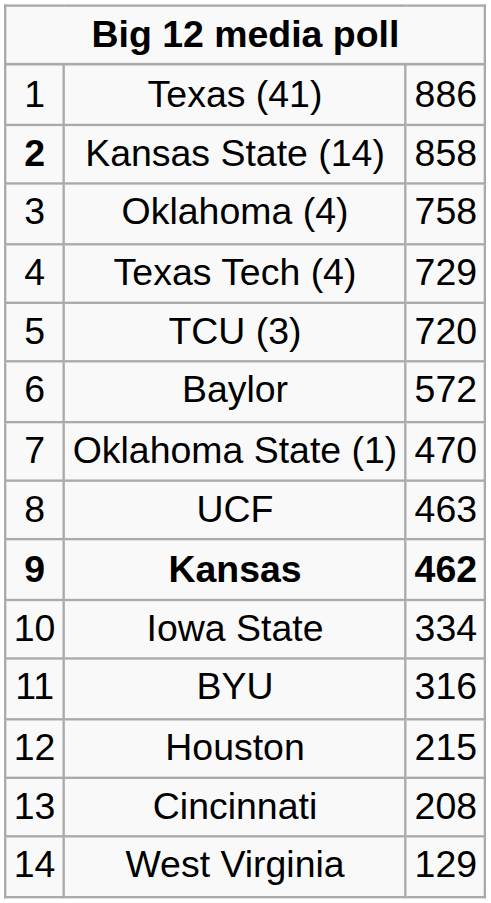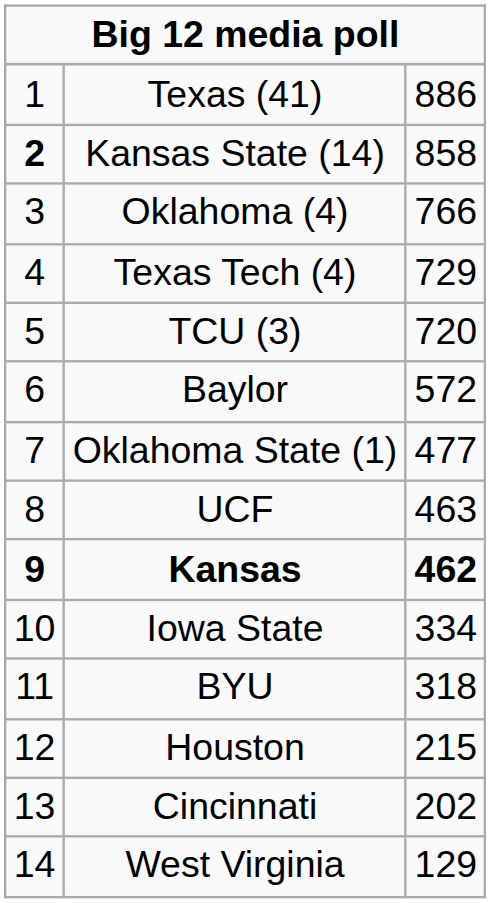Oklahoma (4) | column 3: 758 -> 766
Oklahoma State (1) | column 3: 470 -> 477
BYU | column 3: 316 -> 318
Cincinnati | column 3: 208 -> 202
